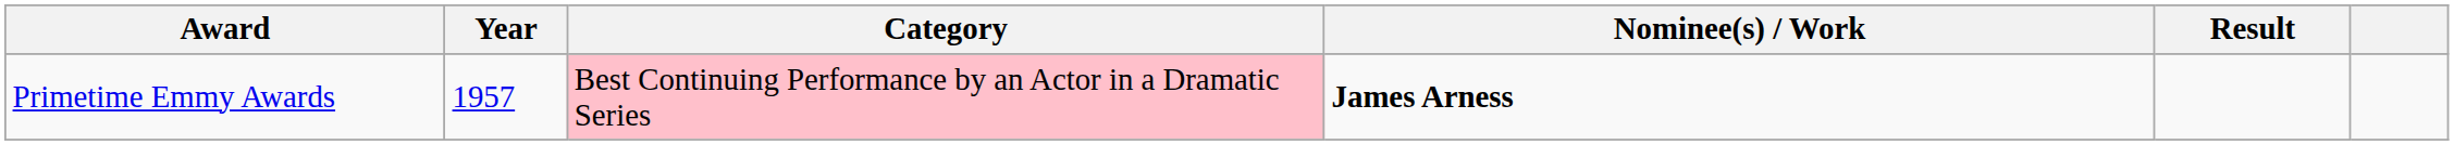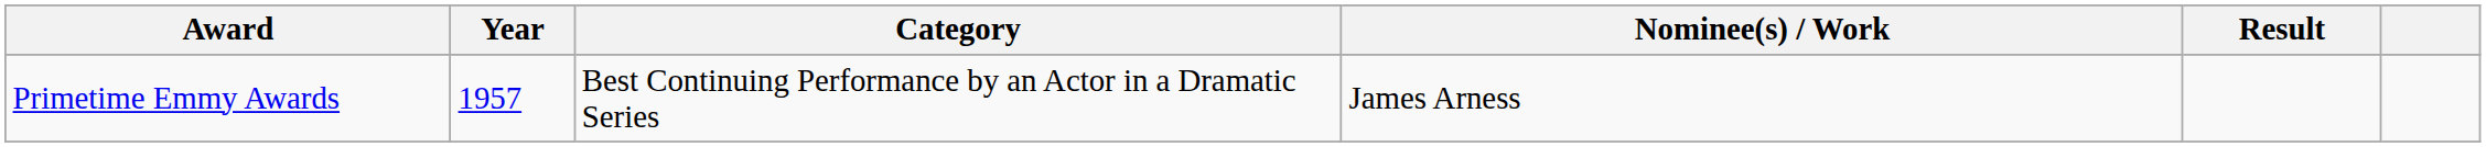Primetime Emmy Awards | Category: pink background -> no background
Primetime Emmy Awards | Nominee(s) / Work: bold -> normal
